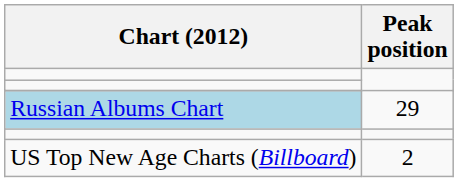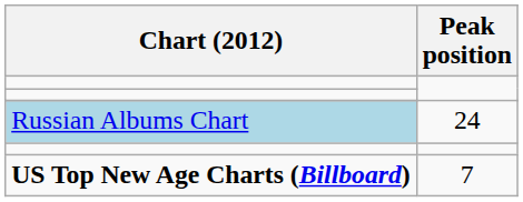row 4 | Peak position: 29 -> 24
row 6 | Chart (2012): normal -> bold
row 6 | Peak position: 2 -> 7
